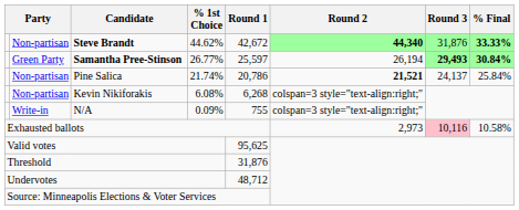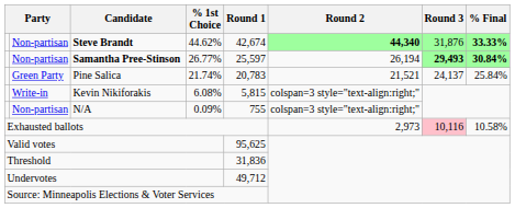Steve Brandt | Round 1: 42,672 -> 42,674
Samantha Pree-Stinson | column 2: Green Party -> Non-partisan
Pine Salica | column 2: Non-partisan -> Green Party
Pine Salica | Round 1: 20,786 -> 20,783
Pine Salica | Round 2: bold -> normal
Kevin Nikiforakis | column 2: Non-partisan -> Write-in
Kevin Nikiforakis | Round 1: 6,268 -> 5,815
N/A | column 2: Write-in -> Non-partisan
Threshold | Round 1: 31,876 -> 31,836
Undervotes | Round 1: 48,712 -> 49,712
